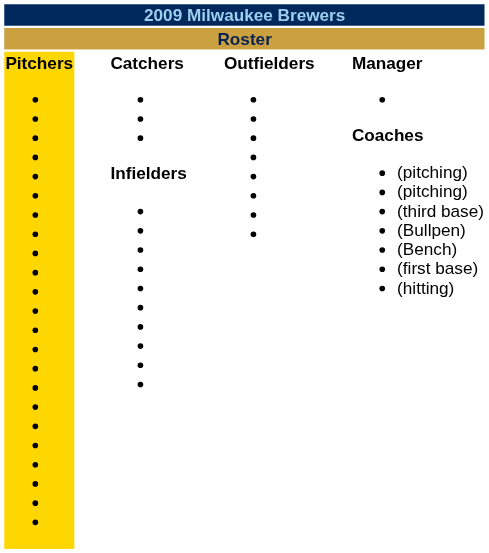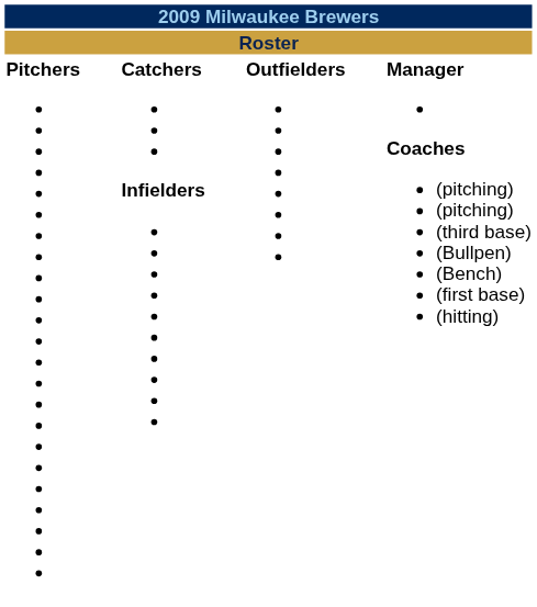Pitchers | column 1: gold background -> no background
